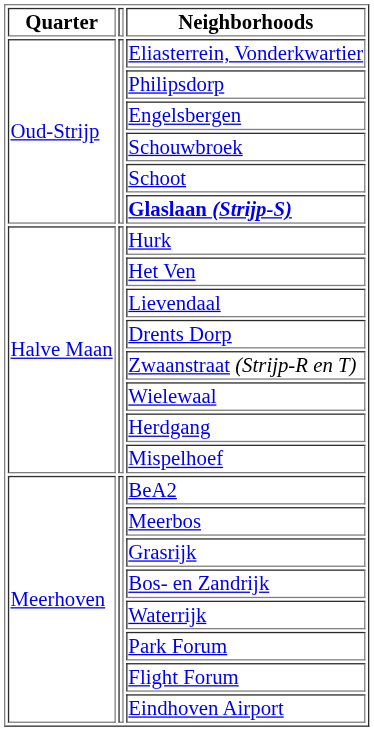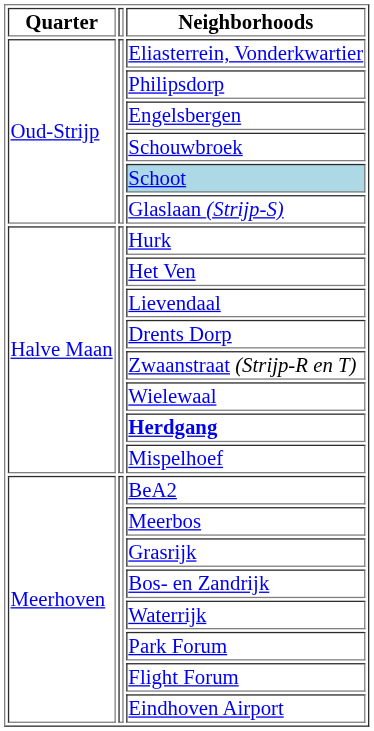Schoot | Neighborhoods: no background -> lightblue background
Glaslaan (Strijp-S) | Neighborhoods: bold -> normal
Herdgang | Neighborhoods: normal -> bold
